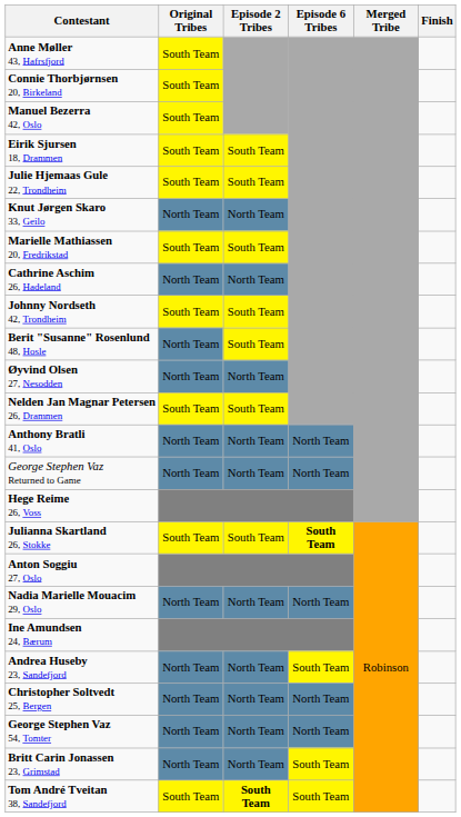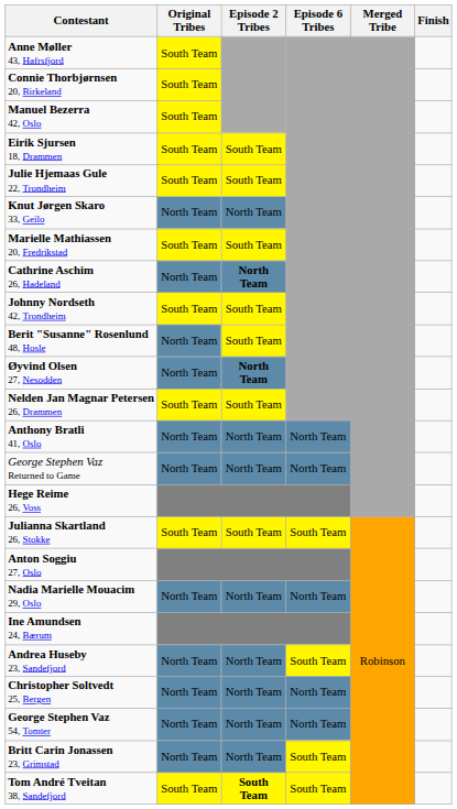Cathrine Aschim 26, Hadeland | Episode 2 Tribes: normal -> bold
Øyvind Olsen 27, Nesodden | Episode 2 Tribes: normal -> bold
Julianna Skartland 26, Stokke | Episode 6 Tribes: bold -> normal
